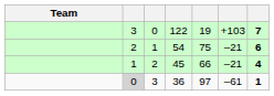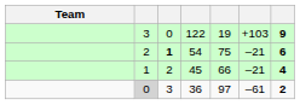row 2 | column 7: 7 -> 9
row 3 | column 3: normal -> bold
row 5 | column 7: 1 -> 2
